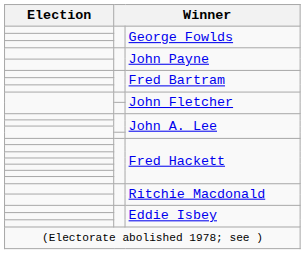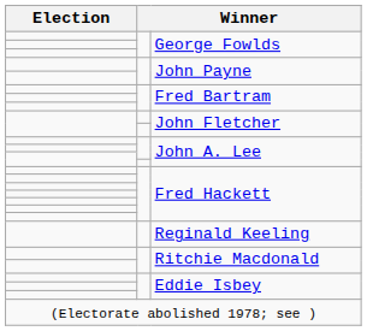+ row: Reginald Keeling
